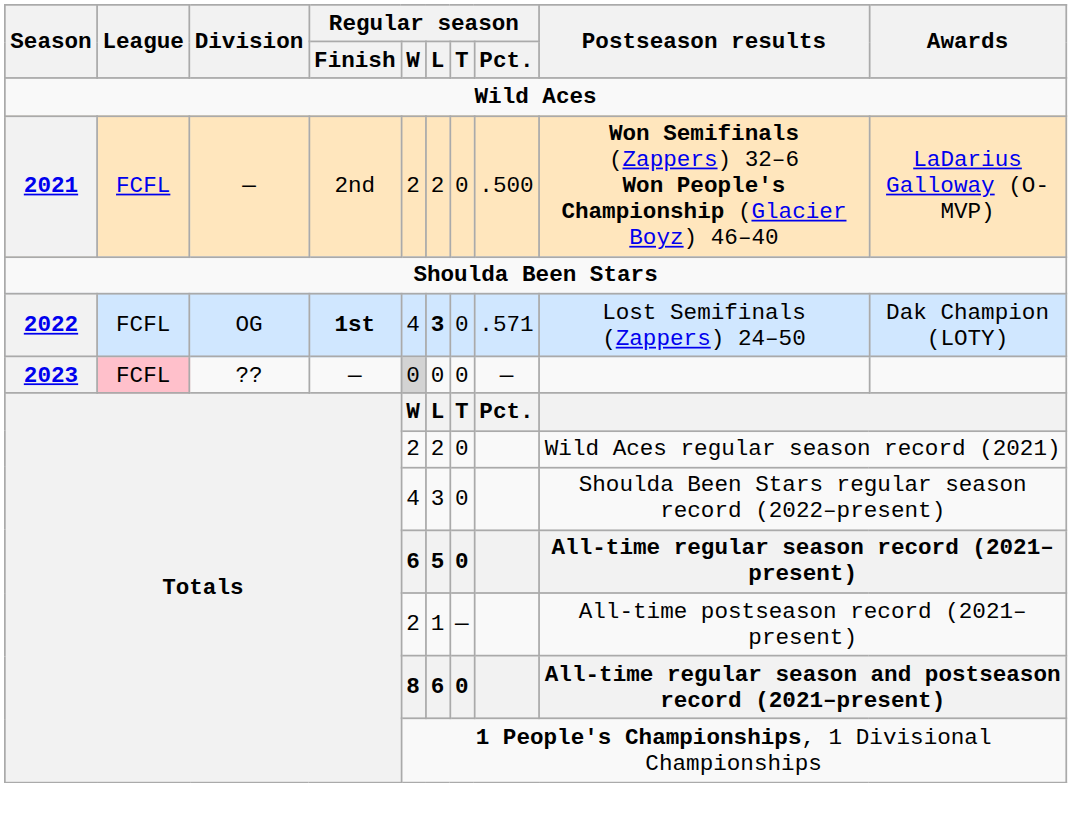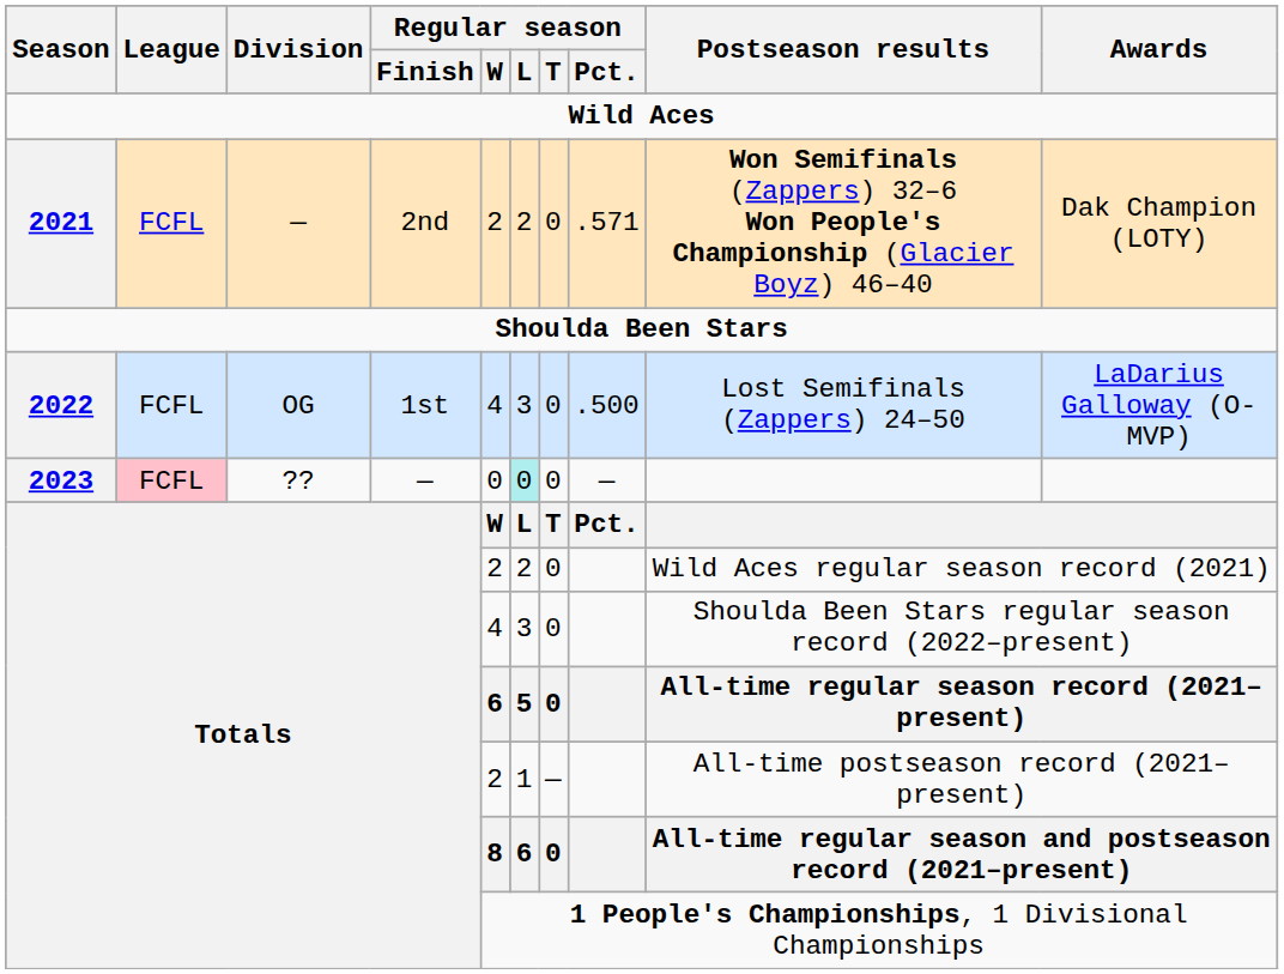2021 | Regular season / Pct.: .500 -> .571
2021 | Awards: LaDarius Galloway (O-MVP) -> Dak Champion (LOTY)
2022 | Regular season / Finish: bold -> normal
2022 | Regular season / L: bold -> normal
2022 | Regular season / Pct.: .571 -> .500
2022 | Awards: Dak Champion (LOTY) -> LaDarius Galloway (O-MVP)
2023 | Regular season / W: lightgrey background -> no background
2023 | Regular season / L: no background -> paleturquoise background
